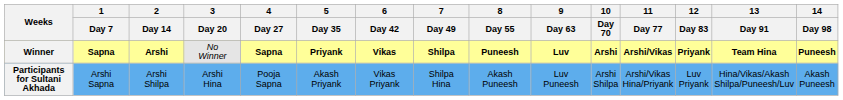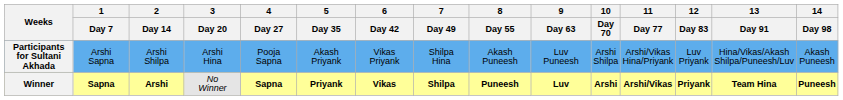rows swapped: Participants for Sultani Akhada <-> Winner
